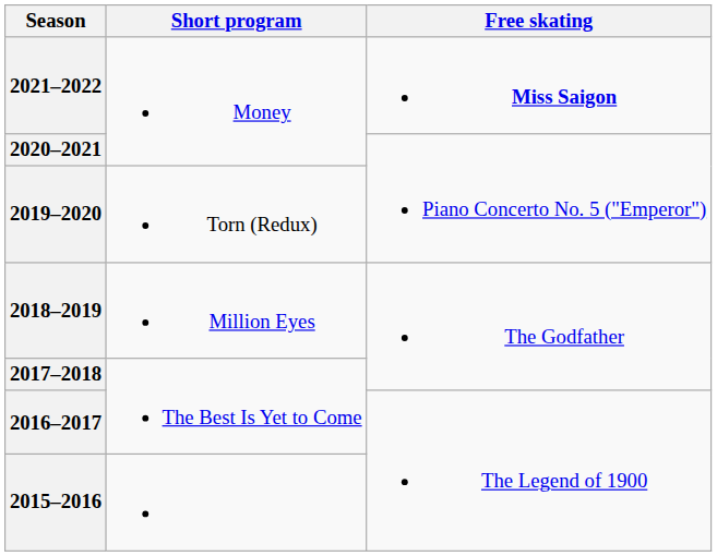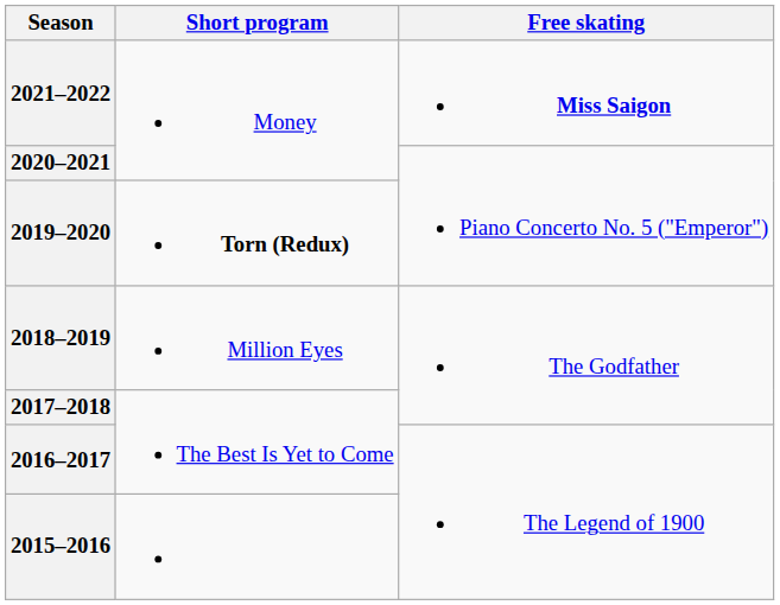2019–2020 | Short program: normal -> bold
